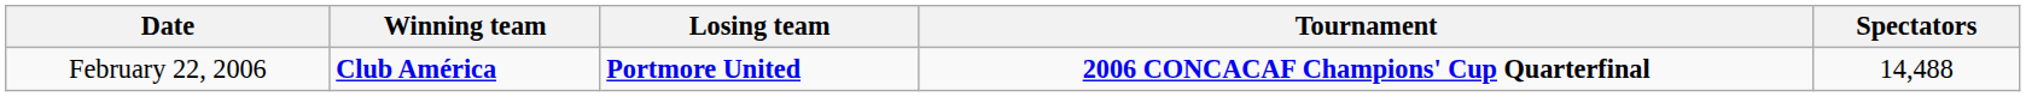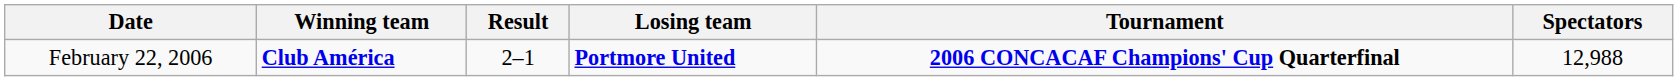+ column: Result | 2–1
February 22, 2006 | Spectators: 14,488 -> 12,988
